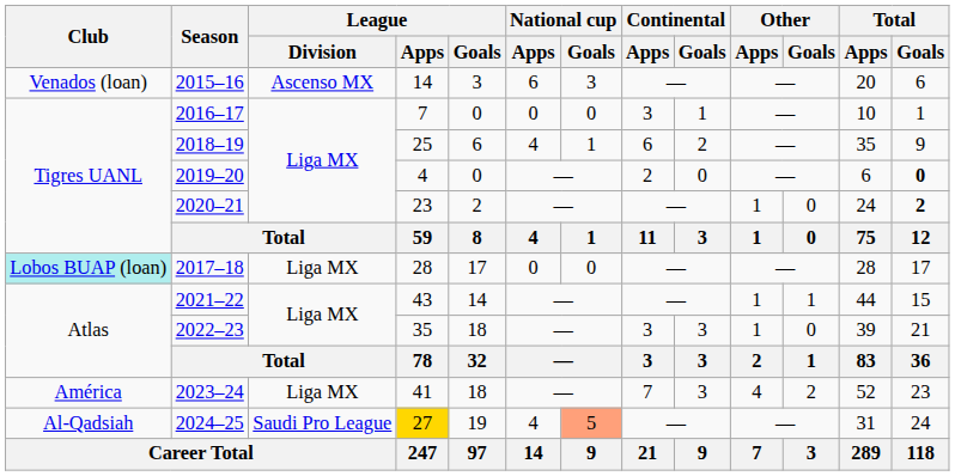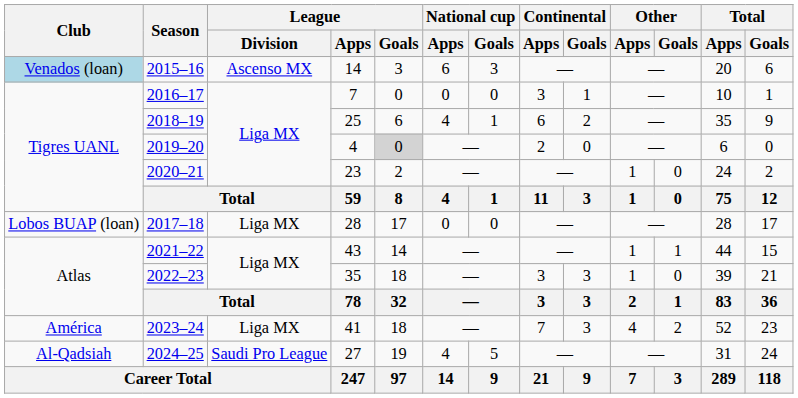2015–16 | Club: no background -> lightblue background
2019–20 | League / Goals: no background -> lightgrey background
2019–20 | Total / Goals: bold -> normal
2020–21 | Total / Goals: bold -> normal
2017–18 | Club: paleturquoise background -> no background
2024–25 | League / Apps: gold background -> no background
2024–25 | National cup / Goals: lightsalmon background -> no background
